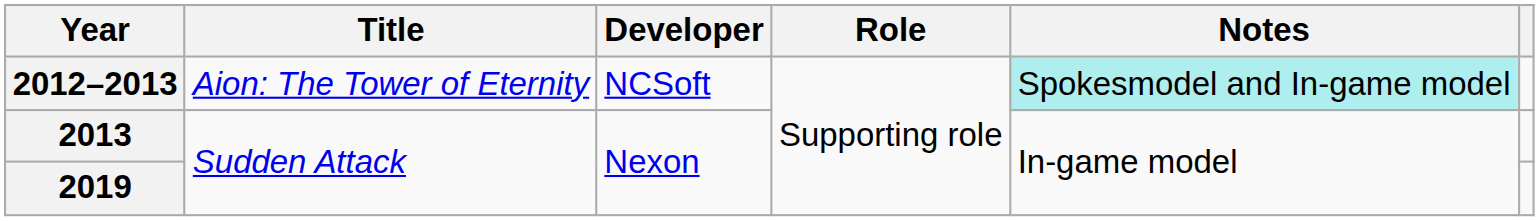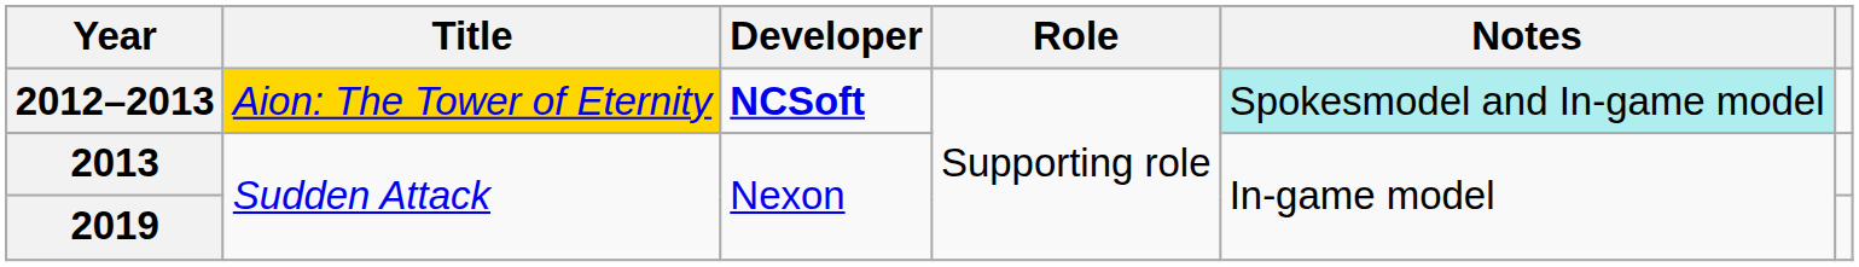2012–2013 | Title: no background -> gold background
2012–2013 | Developer: normal -> bold
